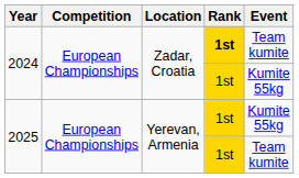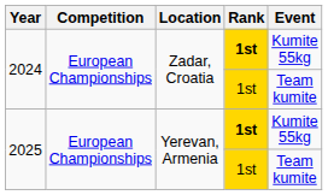row 2 | Event: Team kumite -> Kumite 55kg
row 3 | Event: Kumite 55kg -> Team kumite
row 4 | Rank: normal -> bold
